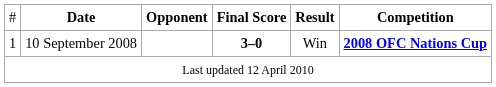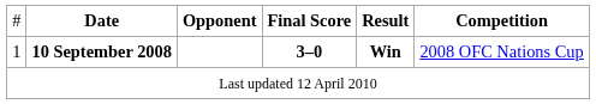1 | column 2: normal -> bold
1 | column 5: normal -> bold
1 | column 6: bold -> normal
